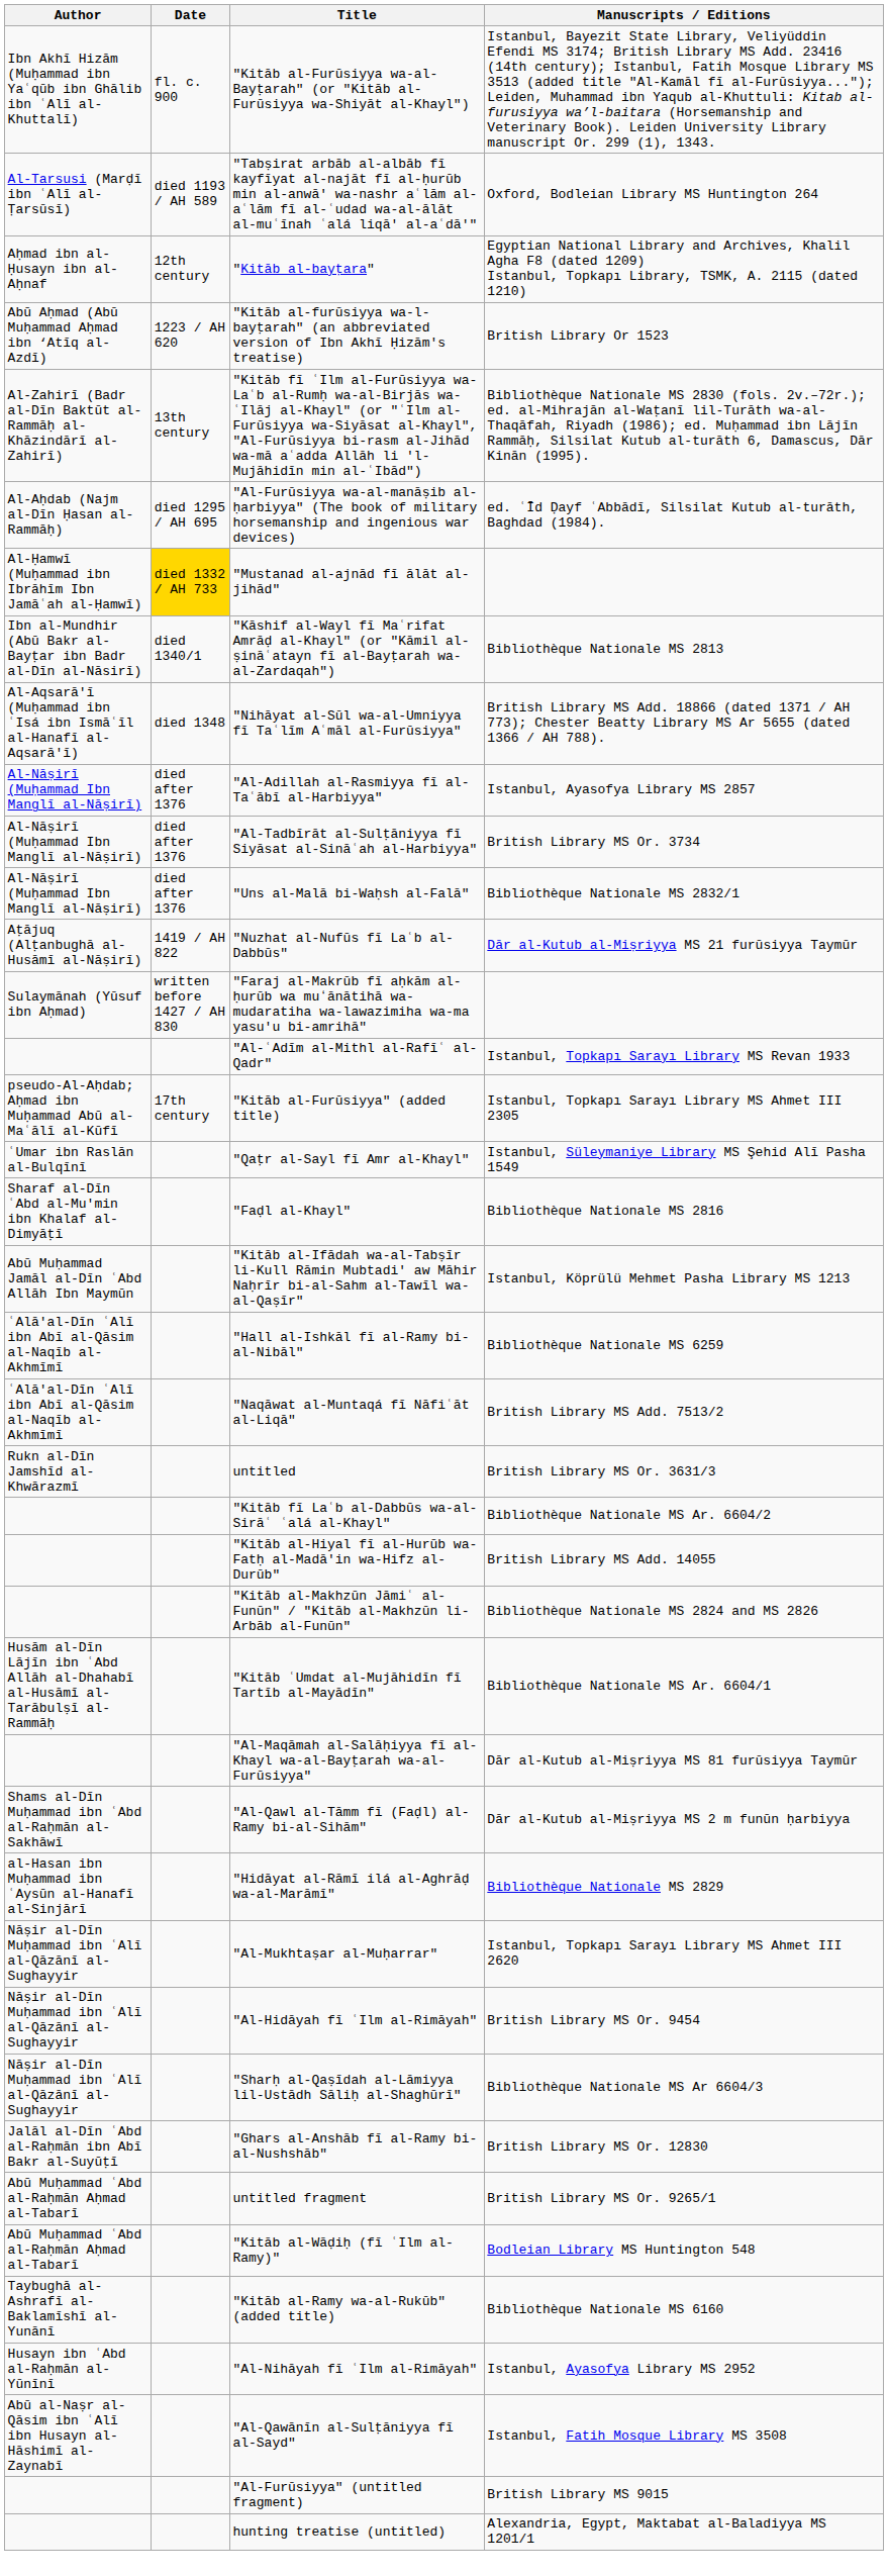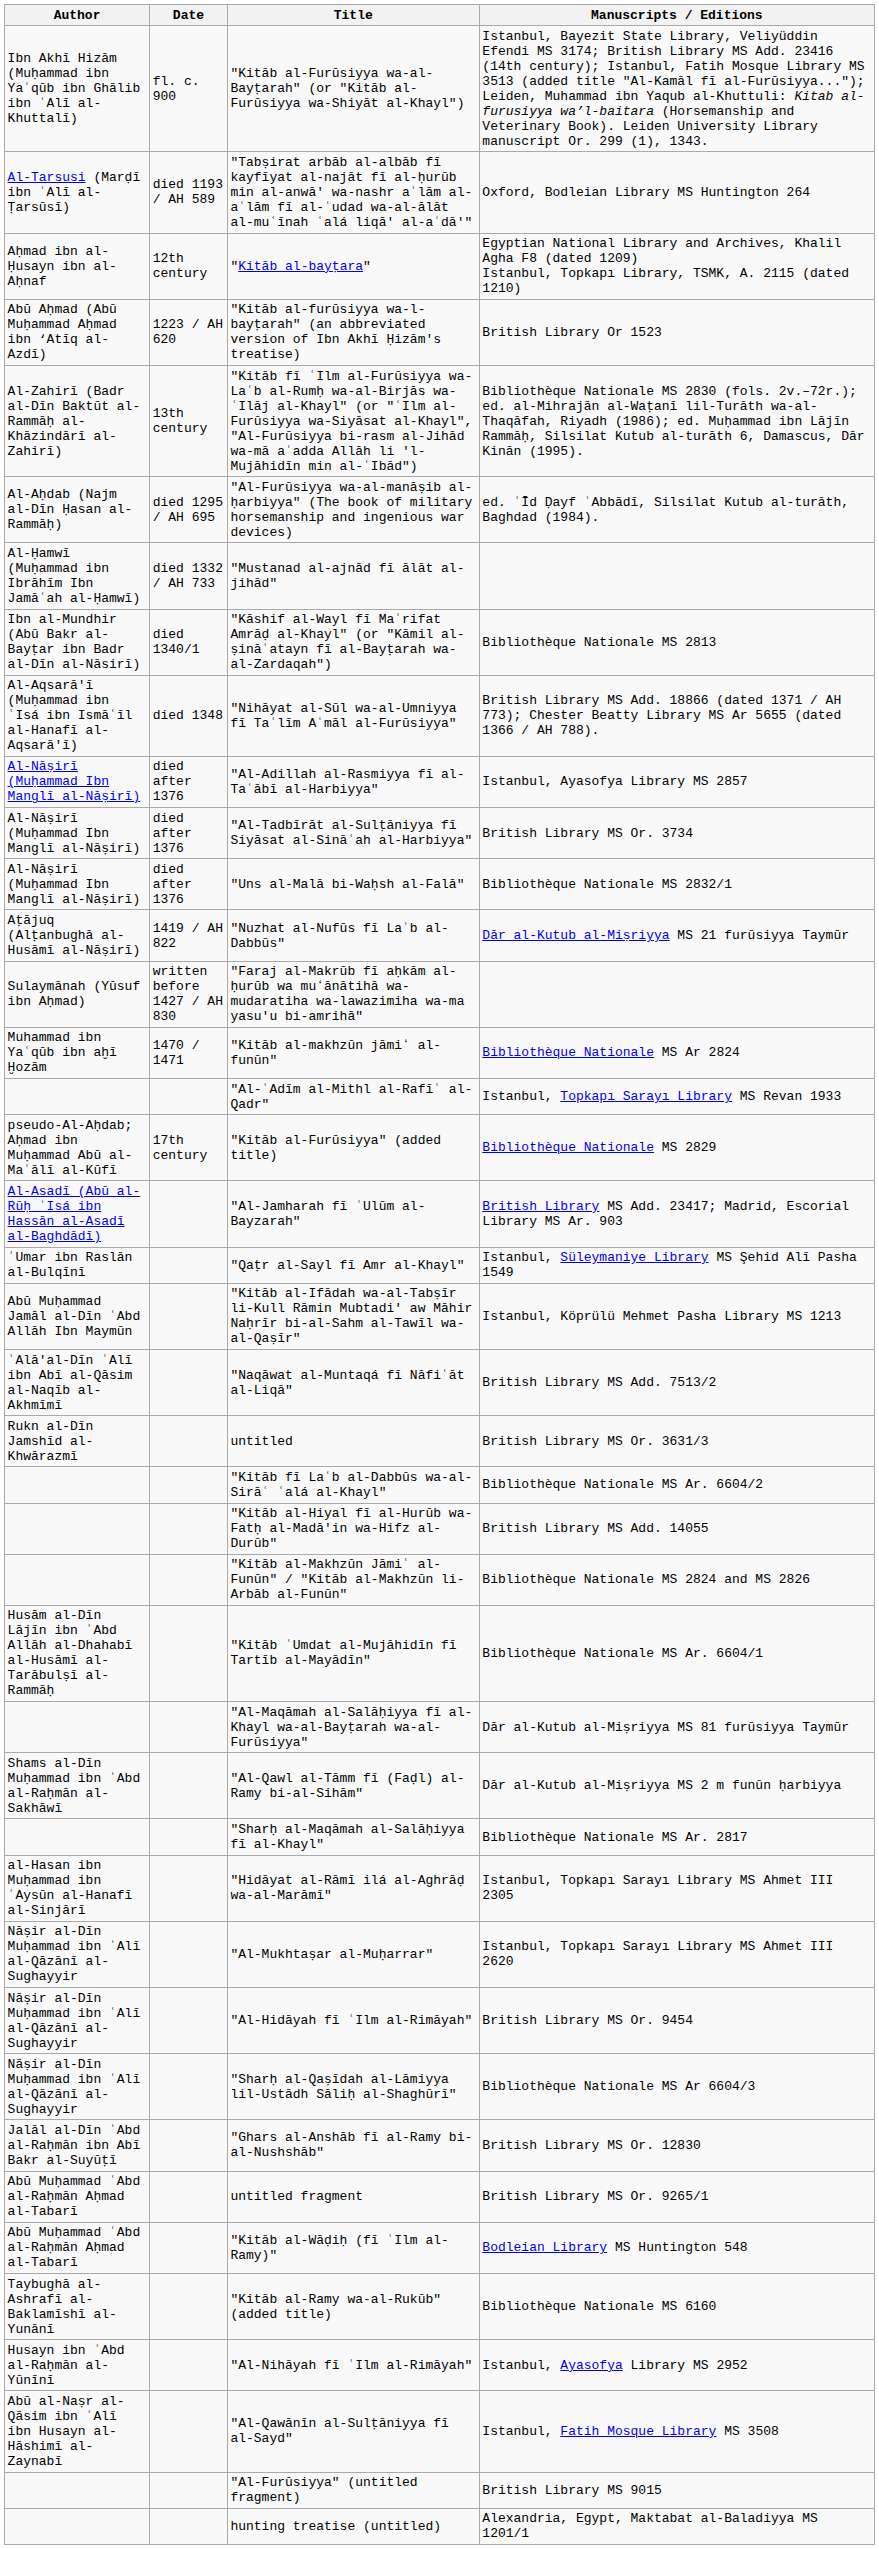"Mustanad al-ajnād fī ālāt al-jihād" | Date: gold background -> no background
+ row: Muhammad ibn Yaʿqūb ibn aḫī Ḫozām | 1470 / 1471 | "Kitāb al-makhzūn jāmiʻ al-funūn" | Bibliothèque Nationale MS Ar 2824
"Kitāb al-Furūsiyya" (added title) | Manuscripts / Editions: Istanbul, Topkapı Sarayı Library MS Ahmet III 2305 -> Bibliothèque Nationale MS 2829
+ row: Al-Asadī (Abū al-Rūḥ ʿIsá ibn Hassān al-Asadī al-Baghdādī) | "Al-Jamharah fī ʿUlūm al-Bayzarah" | British Library MS Add. 23417; Madrid, Escorial Library MS Ar. 903
- row: Sharaf al-Dīn ʿAbd al-Mu'min ibn Khalaf al-Dimyāṭī | "Faḍl al-Khayl" | Bibliothèque Nationale MS 2816
- row: ʿAlā'al-Dīn ʿAlī ibn Abī al-Qāsim al-Naqīb al-Akhmīmī | "Hall al-Ishkāl fī al-Ramy bi-al-Nibāl" | Bibliothèque Nationale MS 6259
+ row: "Sharḥ al-Maqāmah al-Salāḥiyya fī al-Khayl" | Bibliothèque Nationale MS Ar. 2817
"Hidāyat al-Rāmī ilá al-Aghrāḍ wa-al-Marāmī" | Manuscripts / Editions: Bibliothèque Nationale MS 2829 -> Istanbul, Topkapı Sarayı Library MS Ahmet III 2305
